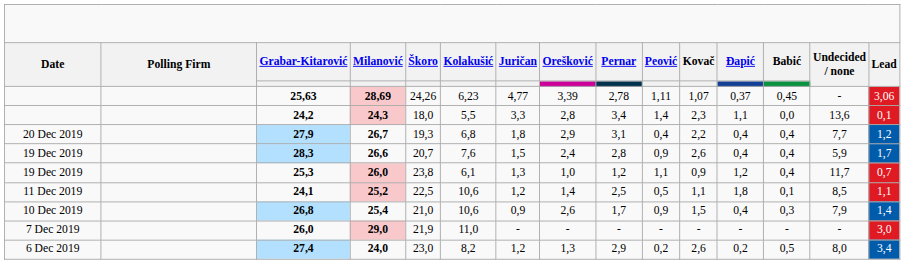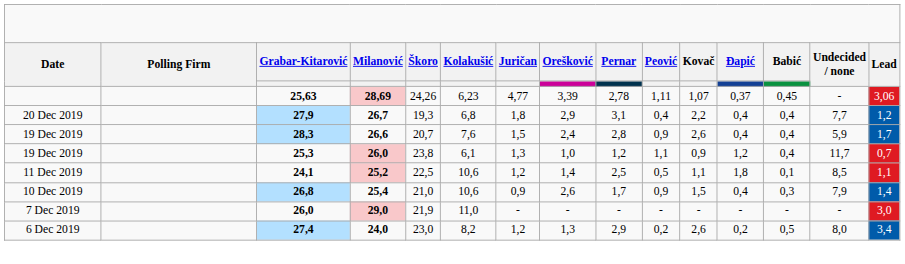- row: 24,2 | 24,3 | 18,0 | 5,5 | 3,3 | 2,8 | 3,4 | 1,4 | 2,3 | 1,1 | 0,0 | 13,6 | 0,1
